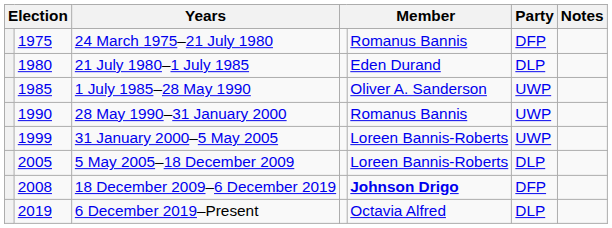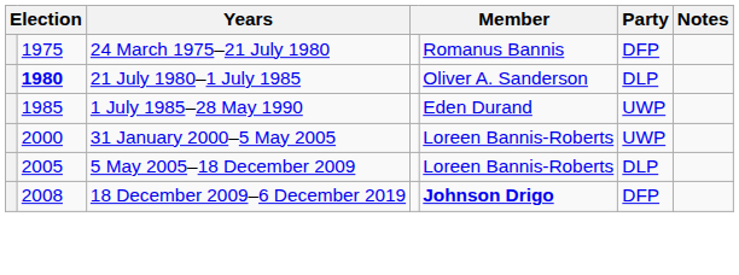21 July 1980–1 July 1985 | column 2: normal -> bold
21 July 1980–1 July 1985 | column 5: Eden Durand -> Oliver A. Sanderson
1 July 1985–28 May 1990 | column 5: Oliver A. Sanderson -> Eden Durand
- row: 1990 | 28 May 1990–31 January 2000 | Romanus Bannis | UWP
31 January 2000–5 May 2005 | column 2: 1999 -> 2000
- row: 2019 | 6 December 2019–Present | Octavia Alfred | DLP
